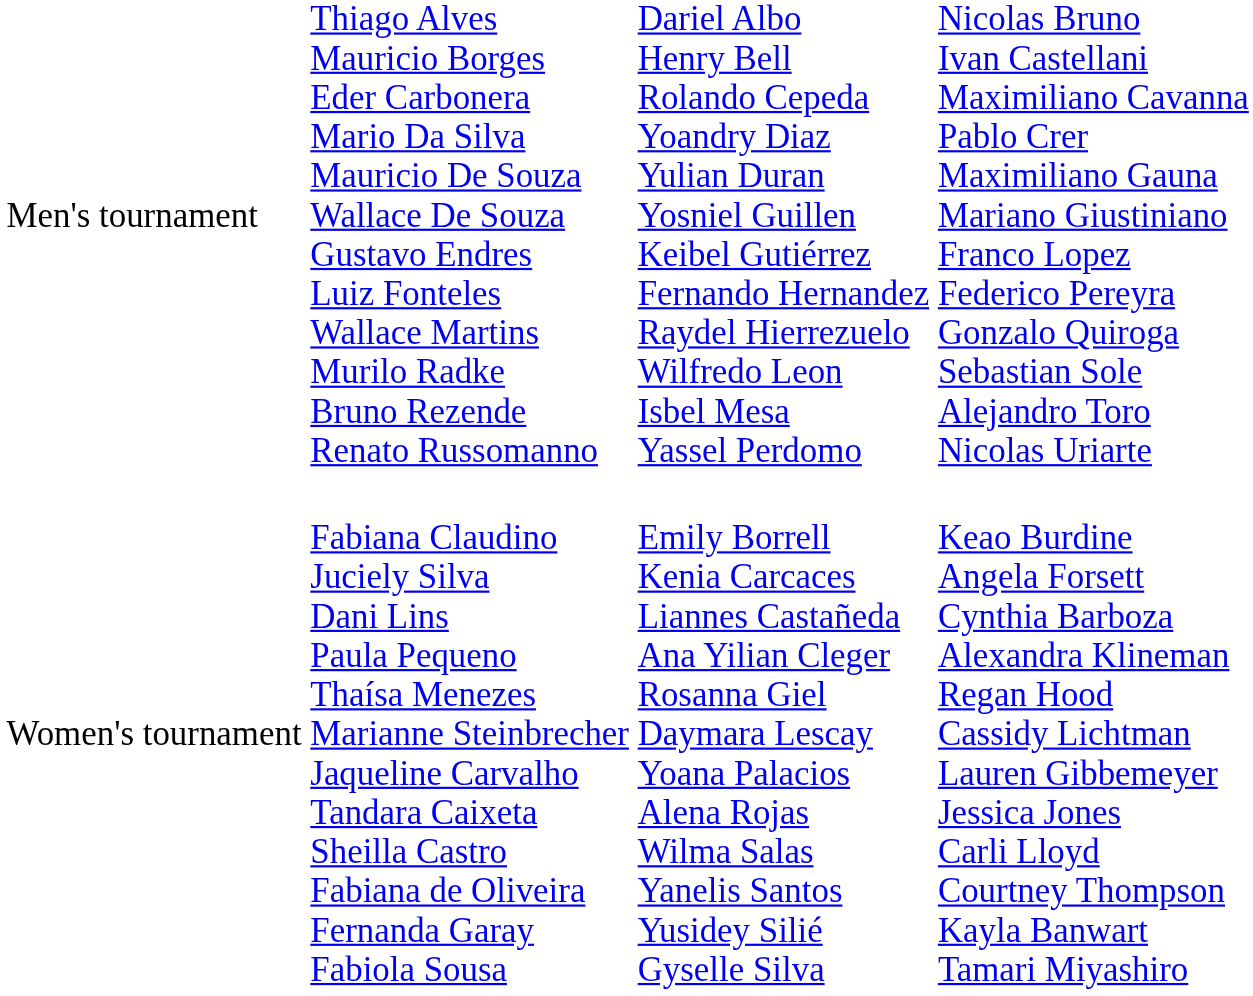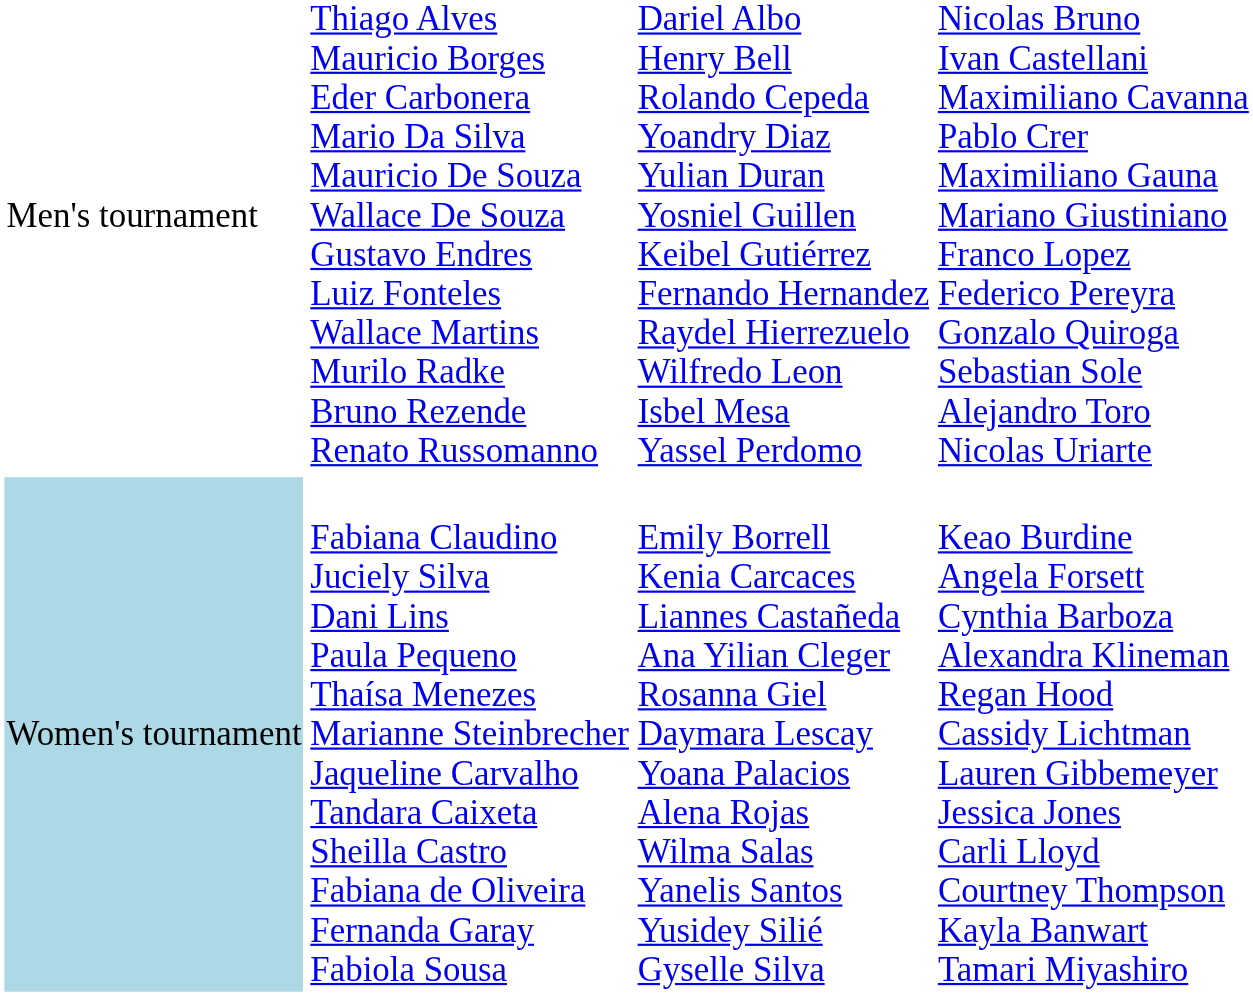Women's tournament | column 1: no background -> lightblue background
